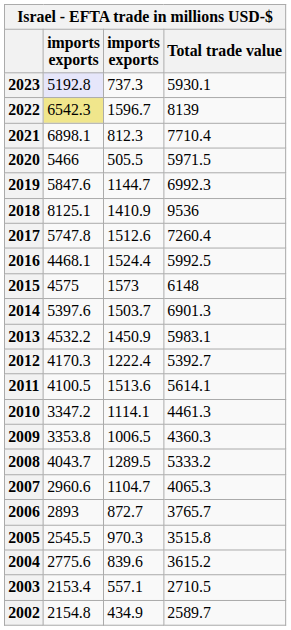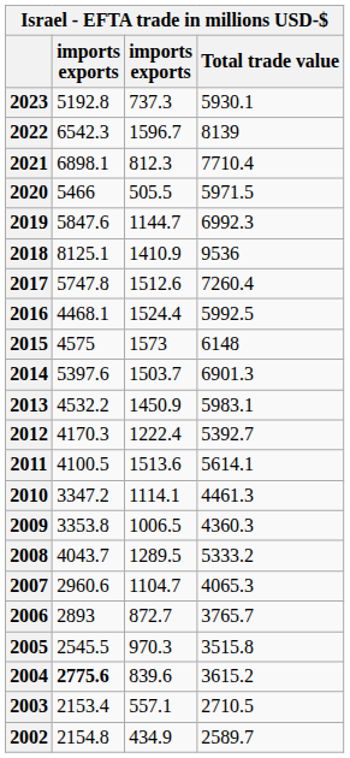2023 | column 2: lavender background -> no background
2022 | column 2: khaki background -> no background
2004 | column 2: normal -> bold
